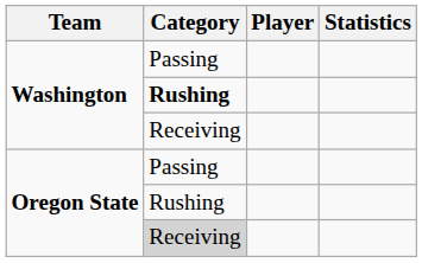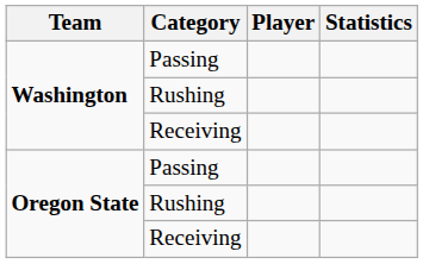Washington / Rushing | Category: bold -> normal
Oregon State / Receiving | Category: lightgrey background -> no background
